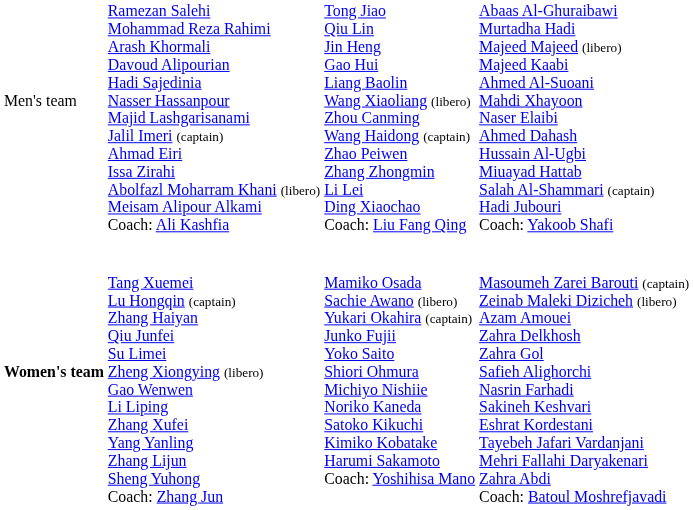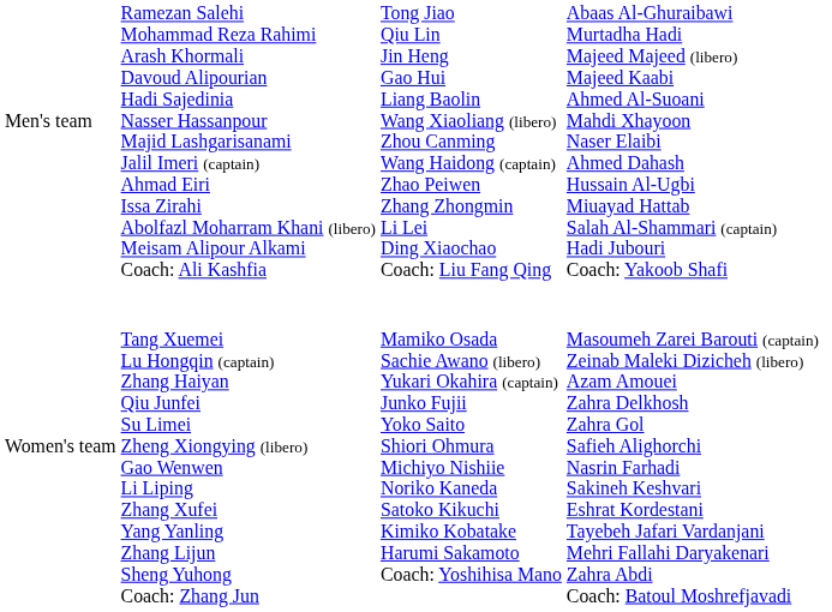Women's team | column 1: bold -> normal
